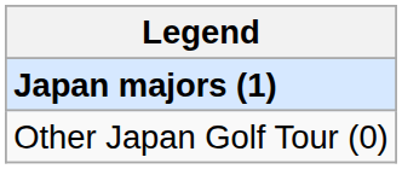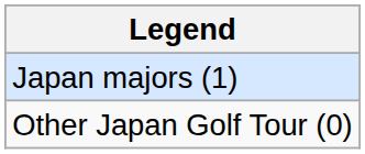row 2 | column 1: bold -> normal
